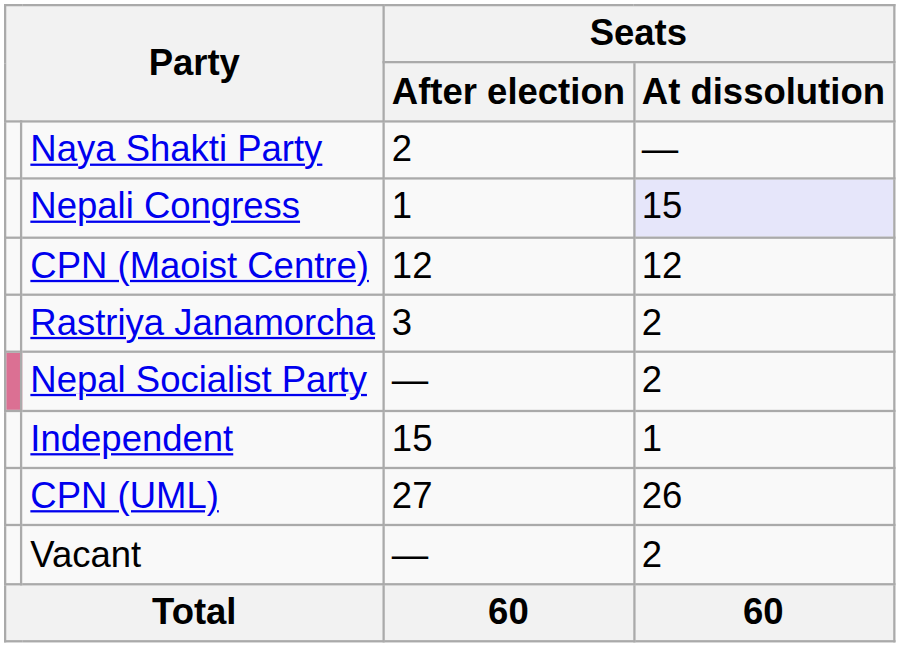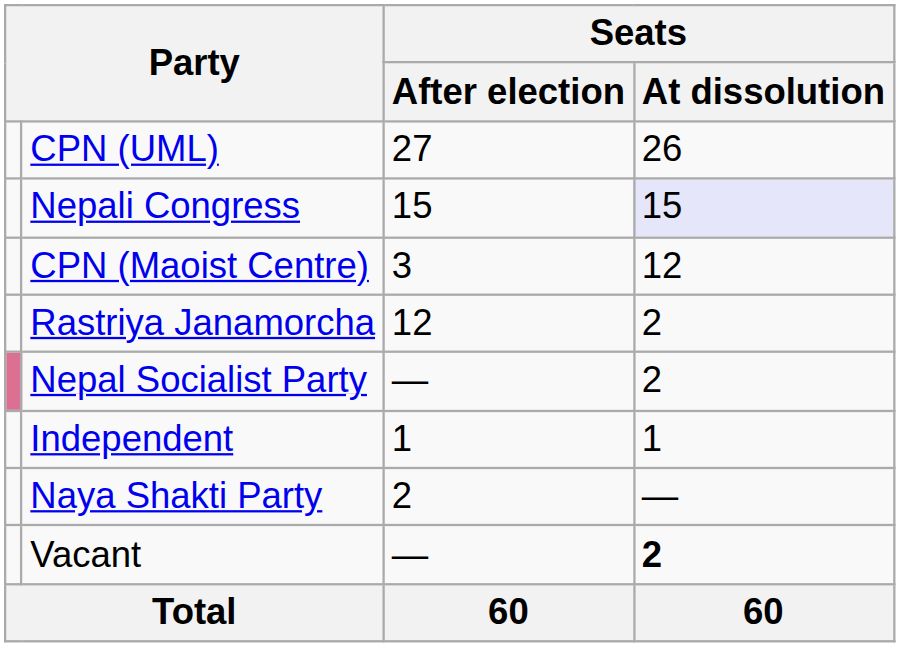rows swapped: CPN (UML) <-> Naya Shakti Party
Nepali Congress | Seats / After election: 1 -> 15
CPN (Maoist Centre) | Seats / After election: 12 -> 3
Rastriya Janamorcha | Seats / After election: 3 -> 12
Independent | Seats / After election: 15 -> 1
Vacant | Seats / At dissolution: normal -> bold
